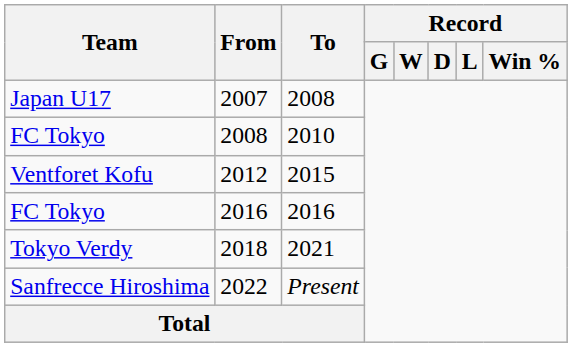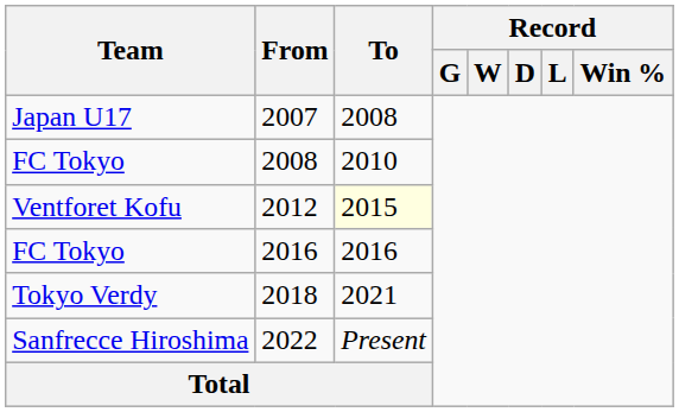2012 | To: no background -> lightyellow background
